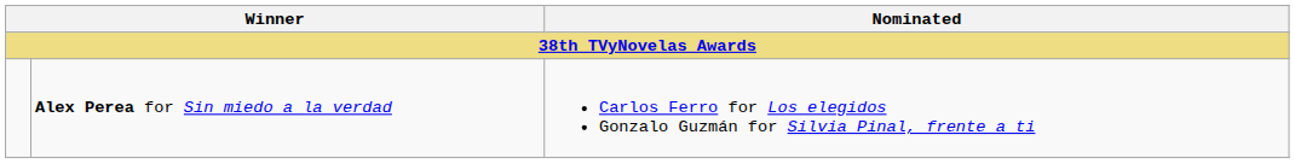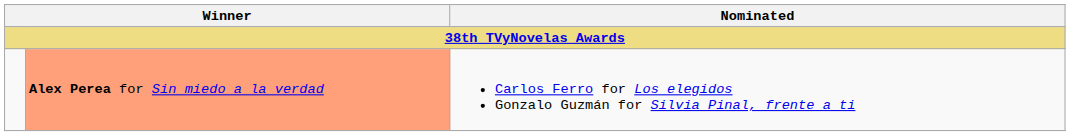Alex Perea for Sin miedo a la verdad | column 2: no background -> lightsalmon background
